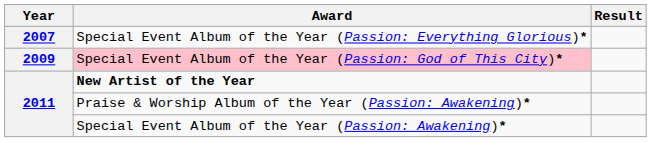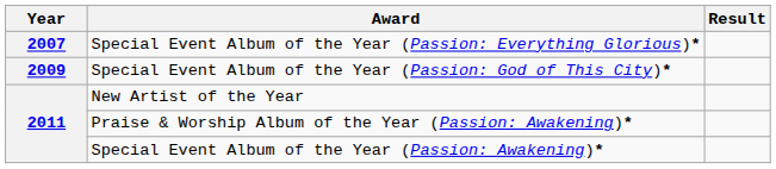Special Event Album of the Year (Passion: God of This City)* | Award: pink background -> no background
New Artist of the Year | Award: bold -> normal
